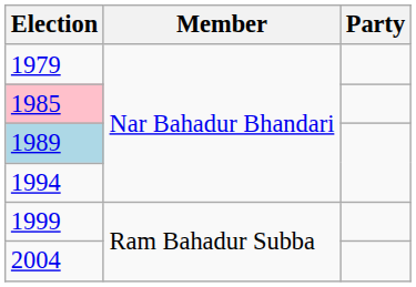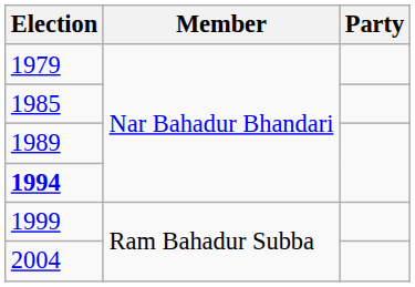1985 | Election: pink background -> no background
1989 | Election: lightblue background -> no background
1994 | Election: normal -> bold
